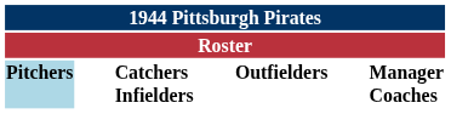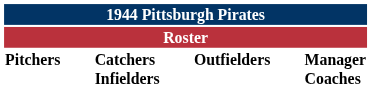Pitchers | column 1: lightblue background -> no background
